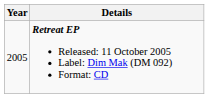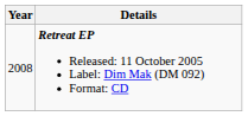row 2 | Year: 2005 -> 2008
